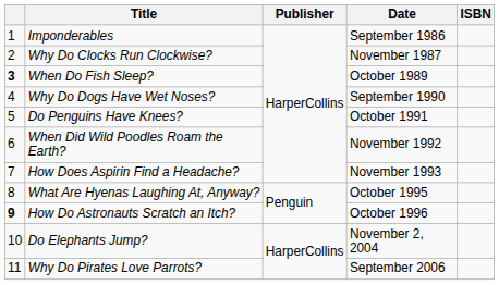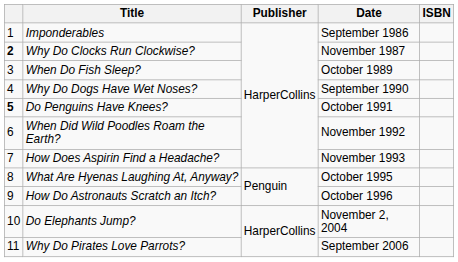Why Do Clocks Run Clockwise? | column 1: normal -> bold
When Do Fish Sleep? | column 1: bold -> normal
Do Penguins Have Knees? | column 1: normal -> bold
How Do Astronauts Scratch an Itch? | column 1: bold -> normal
